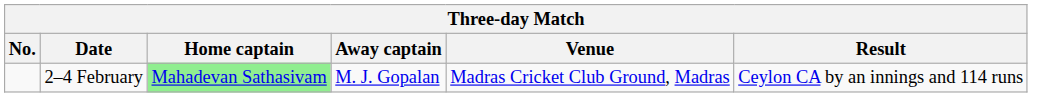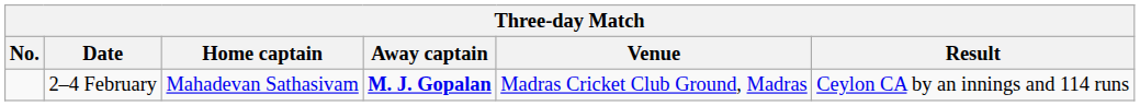2–4 February | Home captain: lightgreen background -> no background
2–4 February | Away captain: normal -> bold
